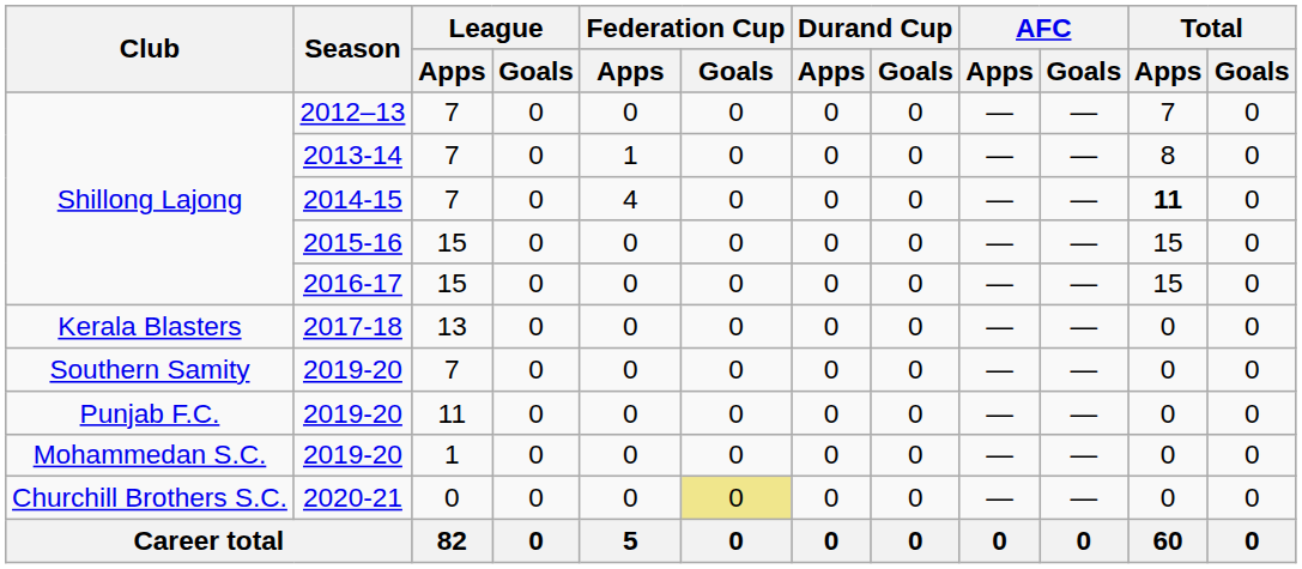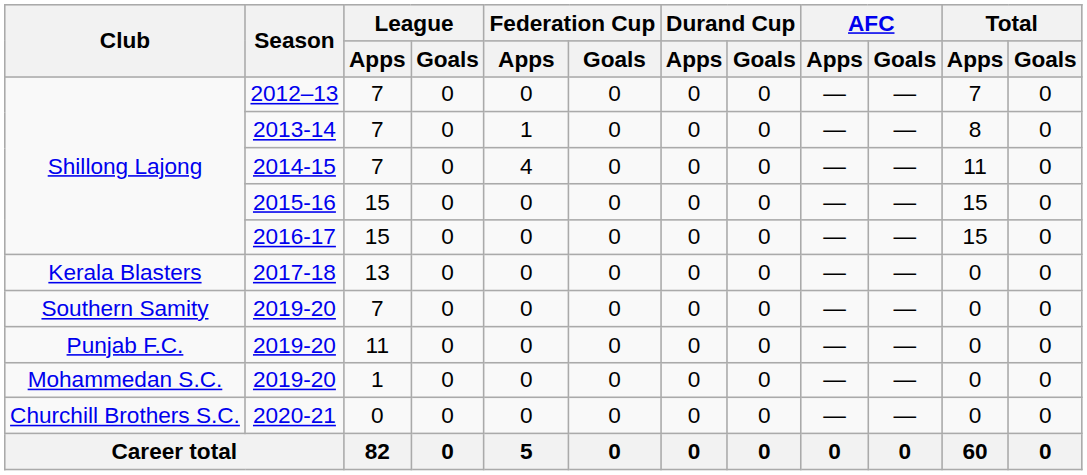2014-15 | Total / Apps: bold -> normal
2020-21 | Federation Cup / Goals: khaki background -> no background
